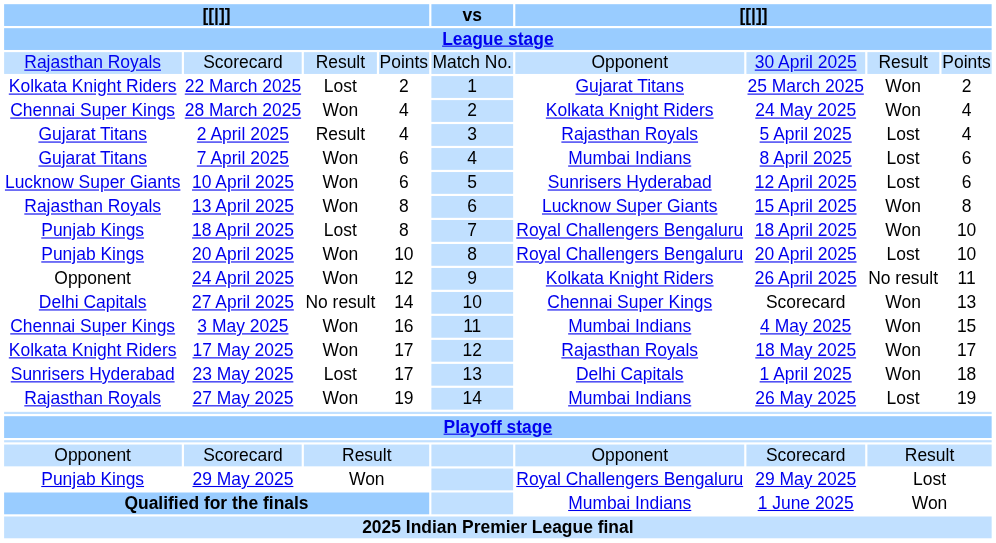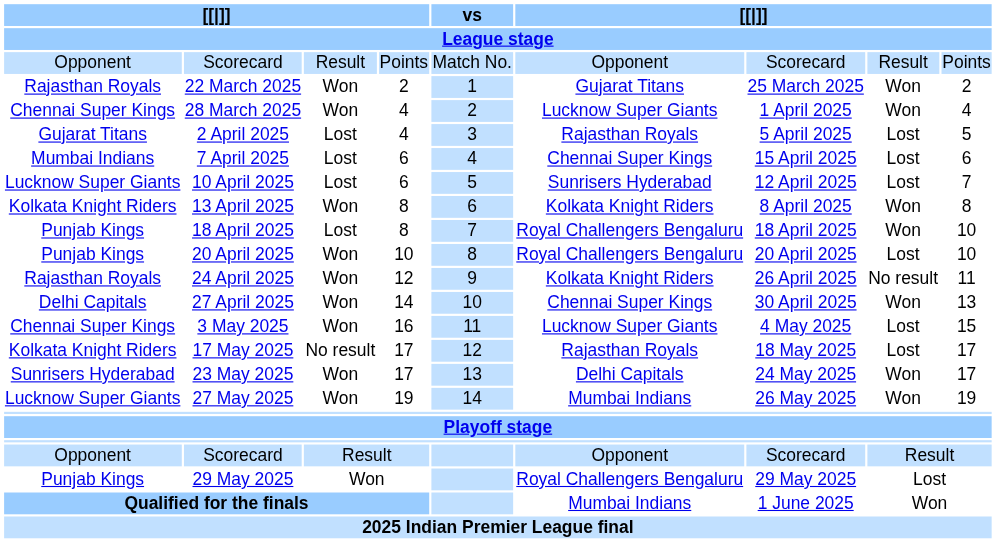Scorecard / Points | column 1: Rajasthan Royals -> Opponent
Scorecard / Points | column 7: 30 April 2025 -> Scorecard
22 March 2025 | column 1: Kolkata Knight Riders -> Rajasthan Royals
22 March 2025 | column 3: Lost -> Won
28 March 2025 | column 6: Kolkata Knight Riders -> Lucknow Super Giants
28 March 2025 | column 7: 24 May 2025 -> 1 April 2025
2 April 2025 | column 3: Result -> Lost
2 April 2025 | column 9: 4 -> 5
7 April 2025 | column 1: Gujarat Titans -> Mumbai Indians
7 April 2025 | column 3: Won -> Lost
7 April 2025 | column 6: Mumbai Indians -> Chennai Super Kings
7 April 2025 | column 7: 8 April 2025 -> 15 April 2025
10 April 2025 | column 3: Won -> Lost
10 April 2025 | column 9: 6 -> 7
13 April 2025 | column 1: Rajasthan Royals -> Kolkata Knight Riders
13 April 2025 | column 6: Lucknow Super Giants -> Kolkata Knight Riders
13 April 2025 | column 7: 15 April 2025 -> 8 April 2025
24 April 2025 | column 1: Opponent -> Rajasthan Royals
27 April 2025 | column 3: No result -> Won
27 April 2025 | column 7: Scorecard -> 30 April 2025
3 May 2025 | column 6: Mumbai Indians -> Lucknow Super Giants
3 May 2025 | column 8: Won -> Lost
17 May 2025 | column 3: Won -> No result
17 May 2025 | column 8: Won -> Lost
23 May 2025 | column 3: Lost -> Won
23 May 2025 | column 7: 1 April 2025 -> 24 May 2025
23 May 2025 | column 9: 18 -> 17
27 May 2025 | column 1: Rajasthan Royals -> Lucknow Super Giants
27 May 2025 | column 8: Lost -> Won
